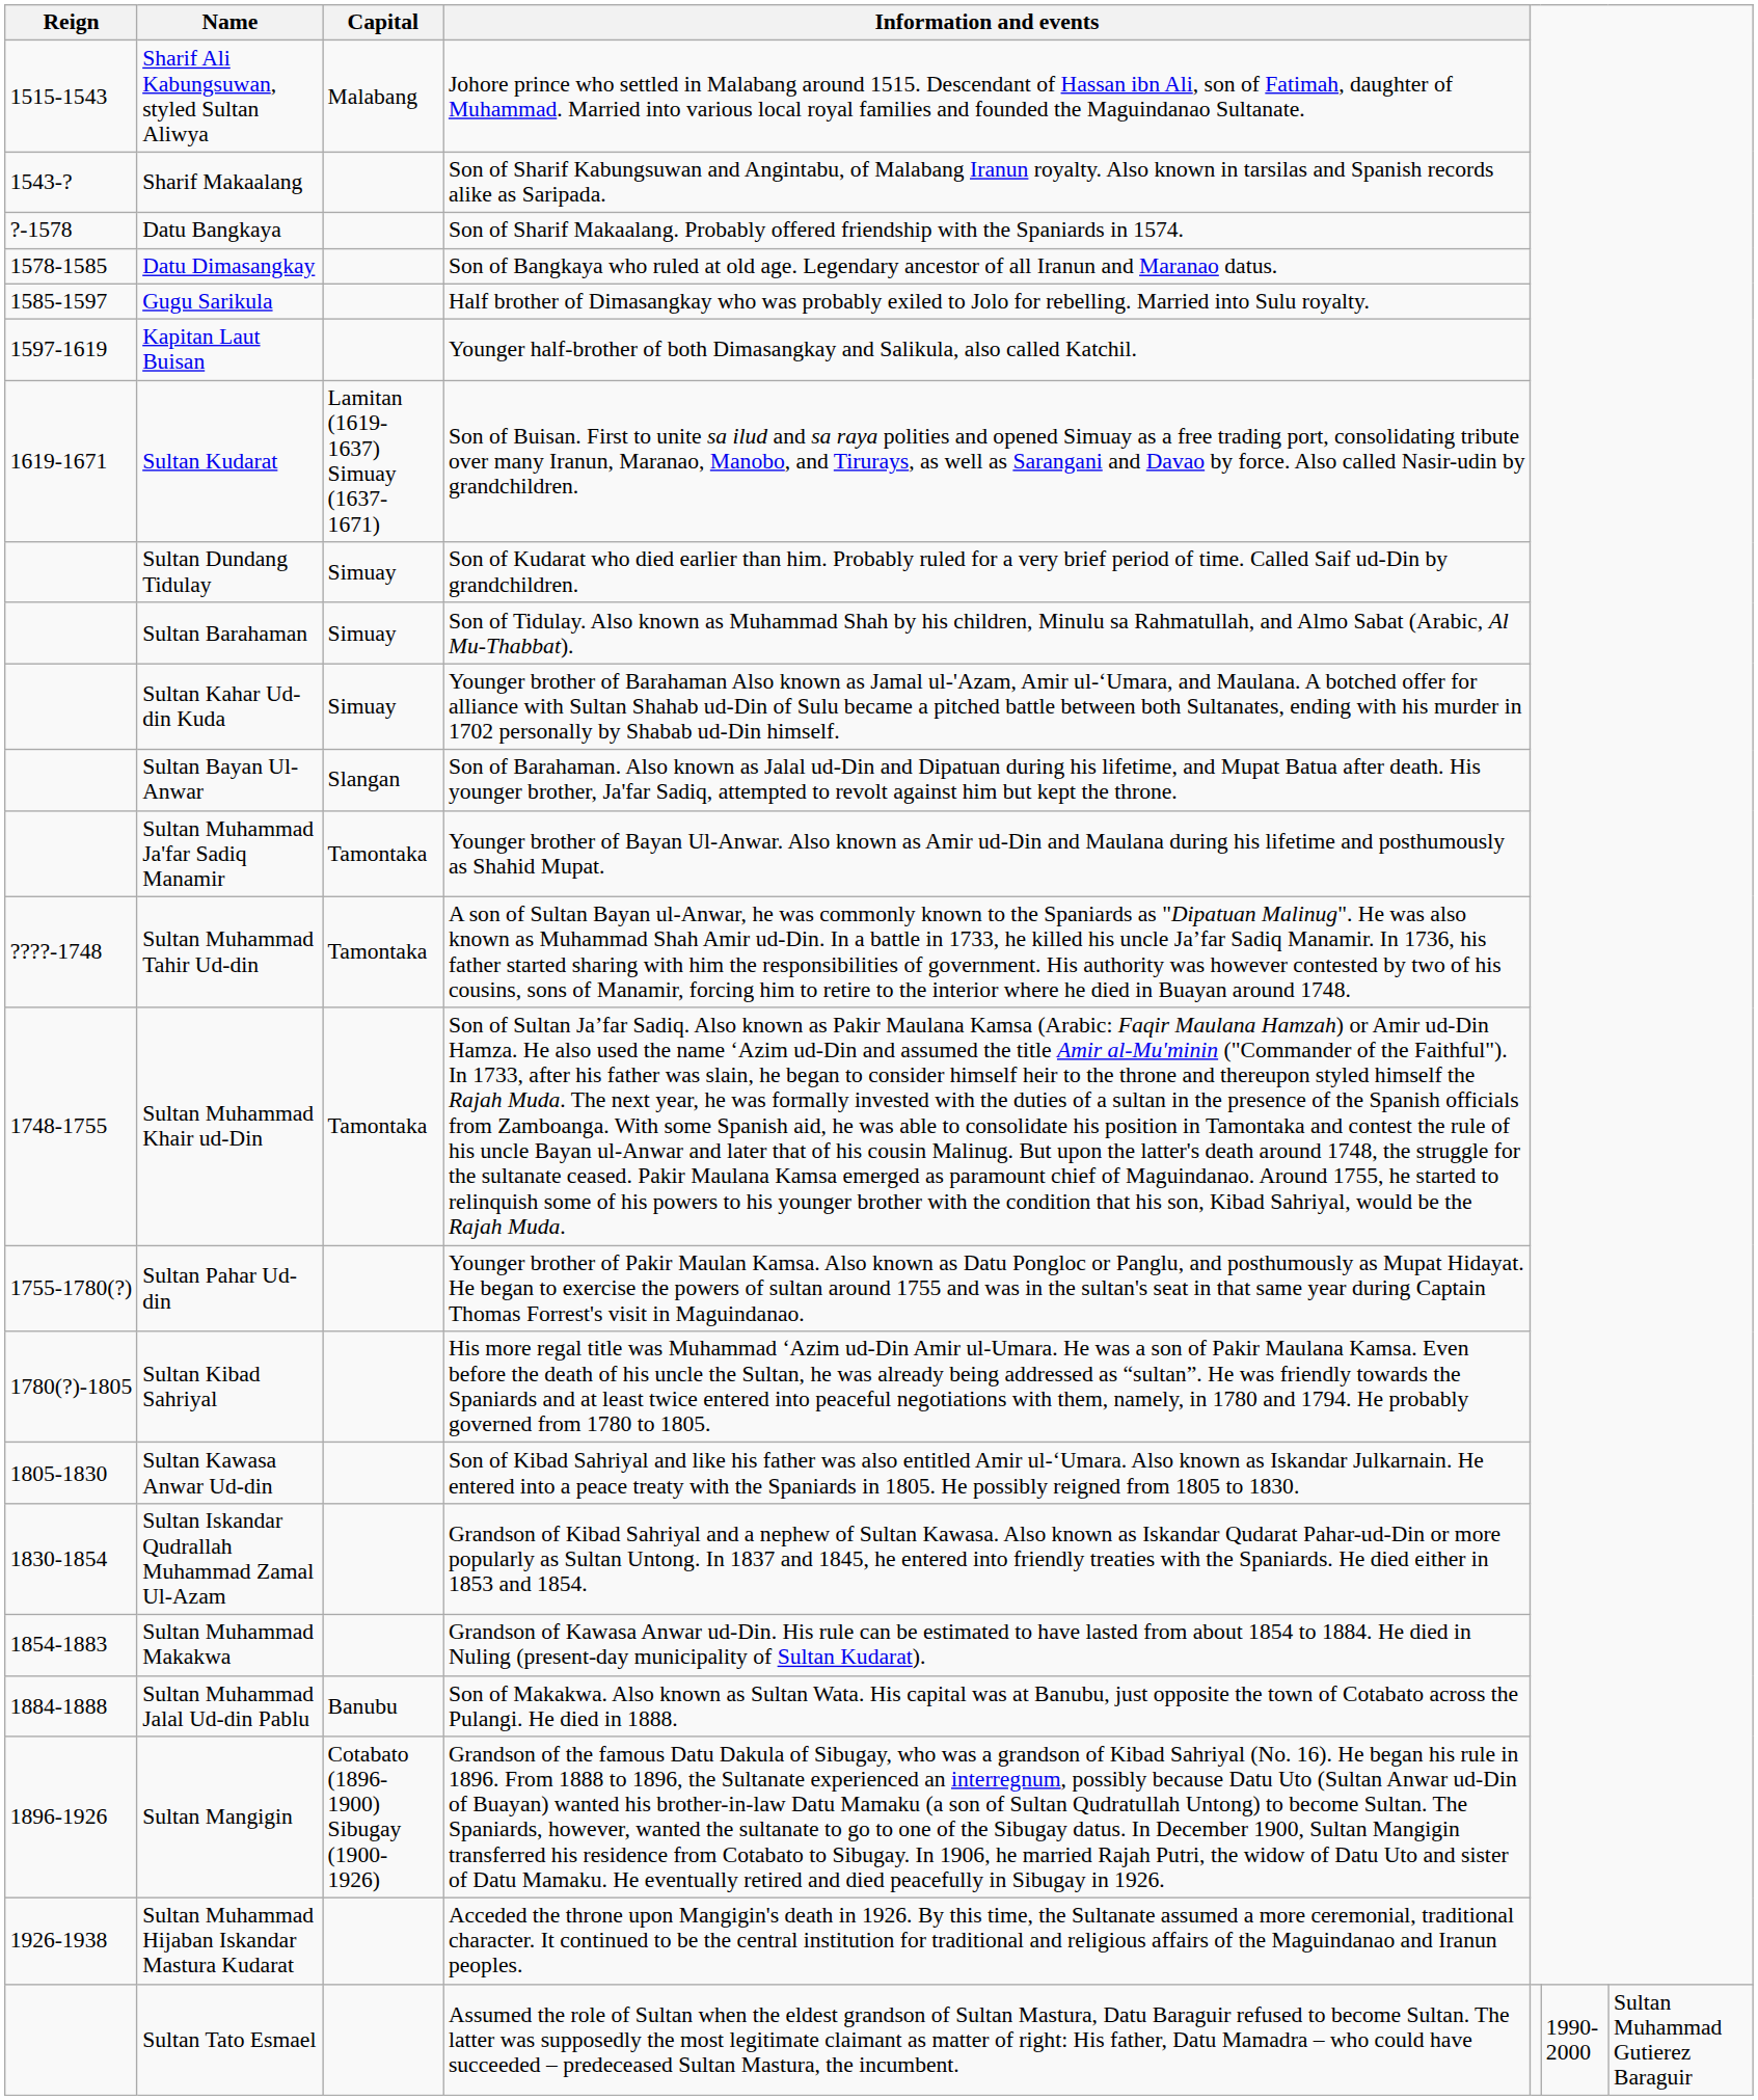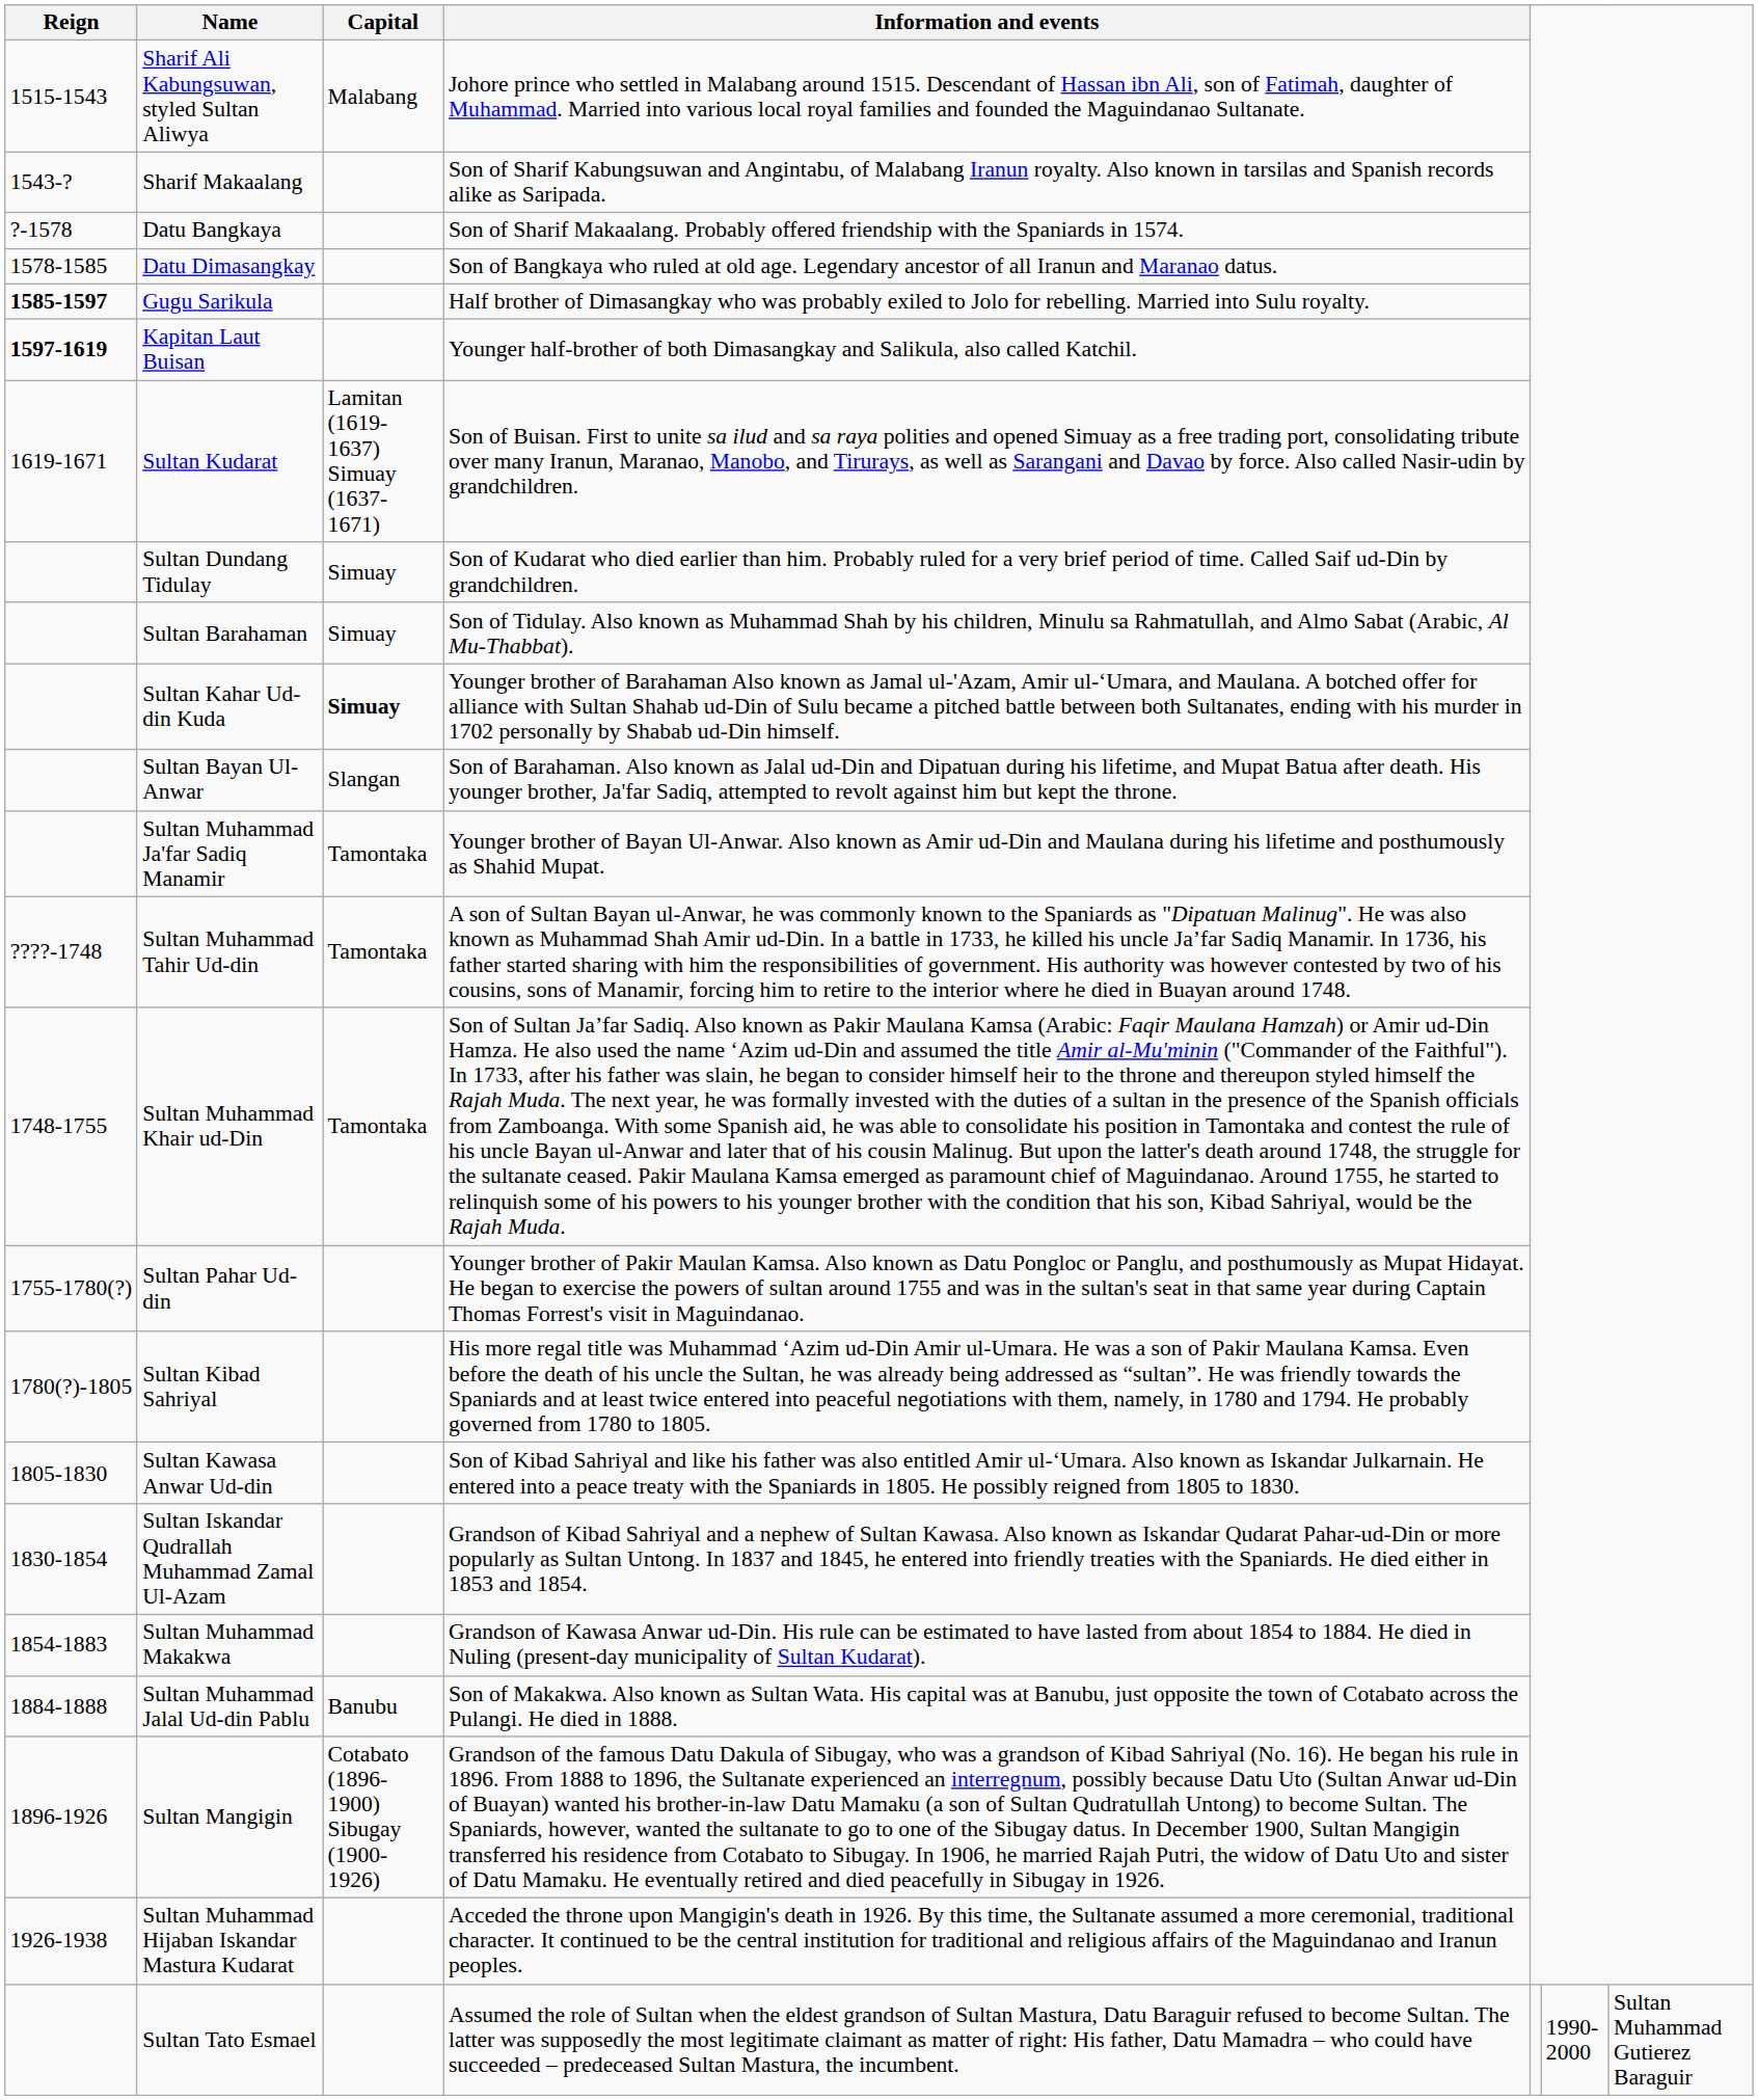Gugu Sarikula | Reign: normal -> bold
Kapitan Laut Buisan | Reign: normal -> bold
Sultan Kahar Ud-din Kuda | Capital: normal -> bold
